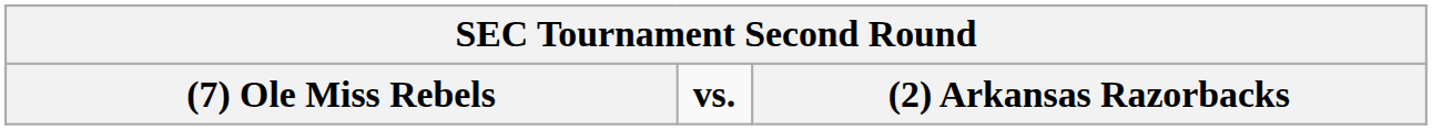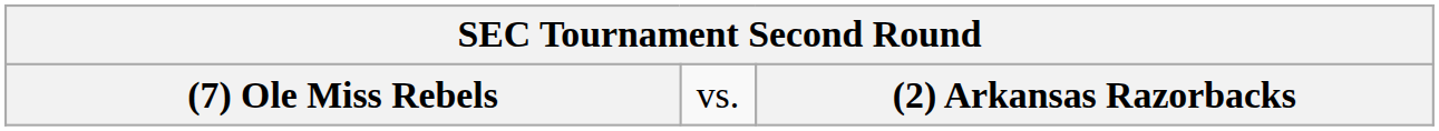(7) Ole Miss Rebels | column 2: bold -> normal
